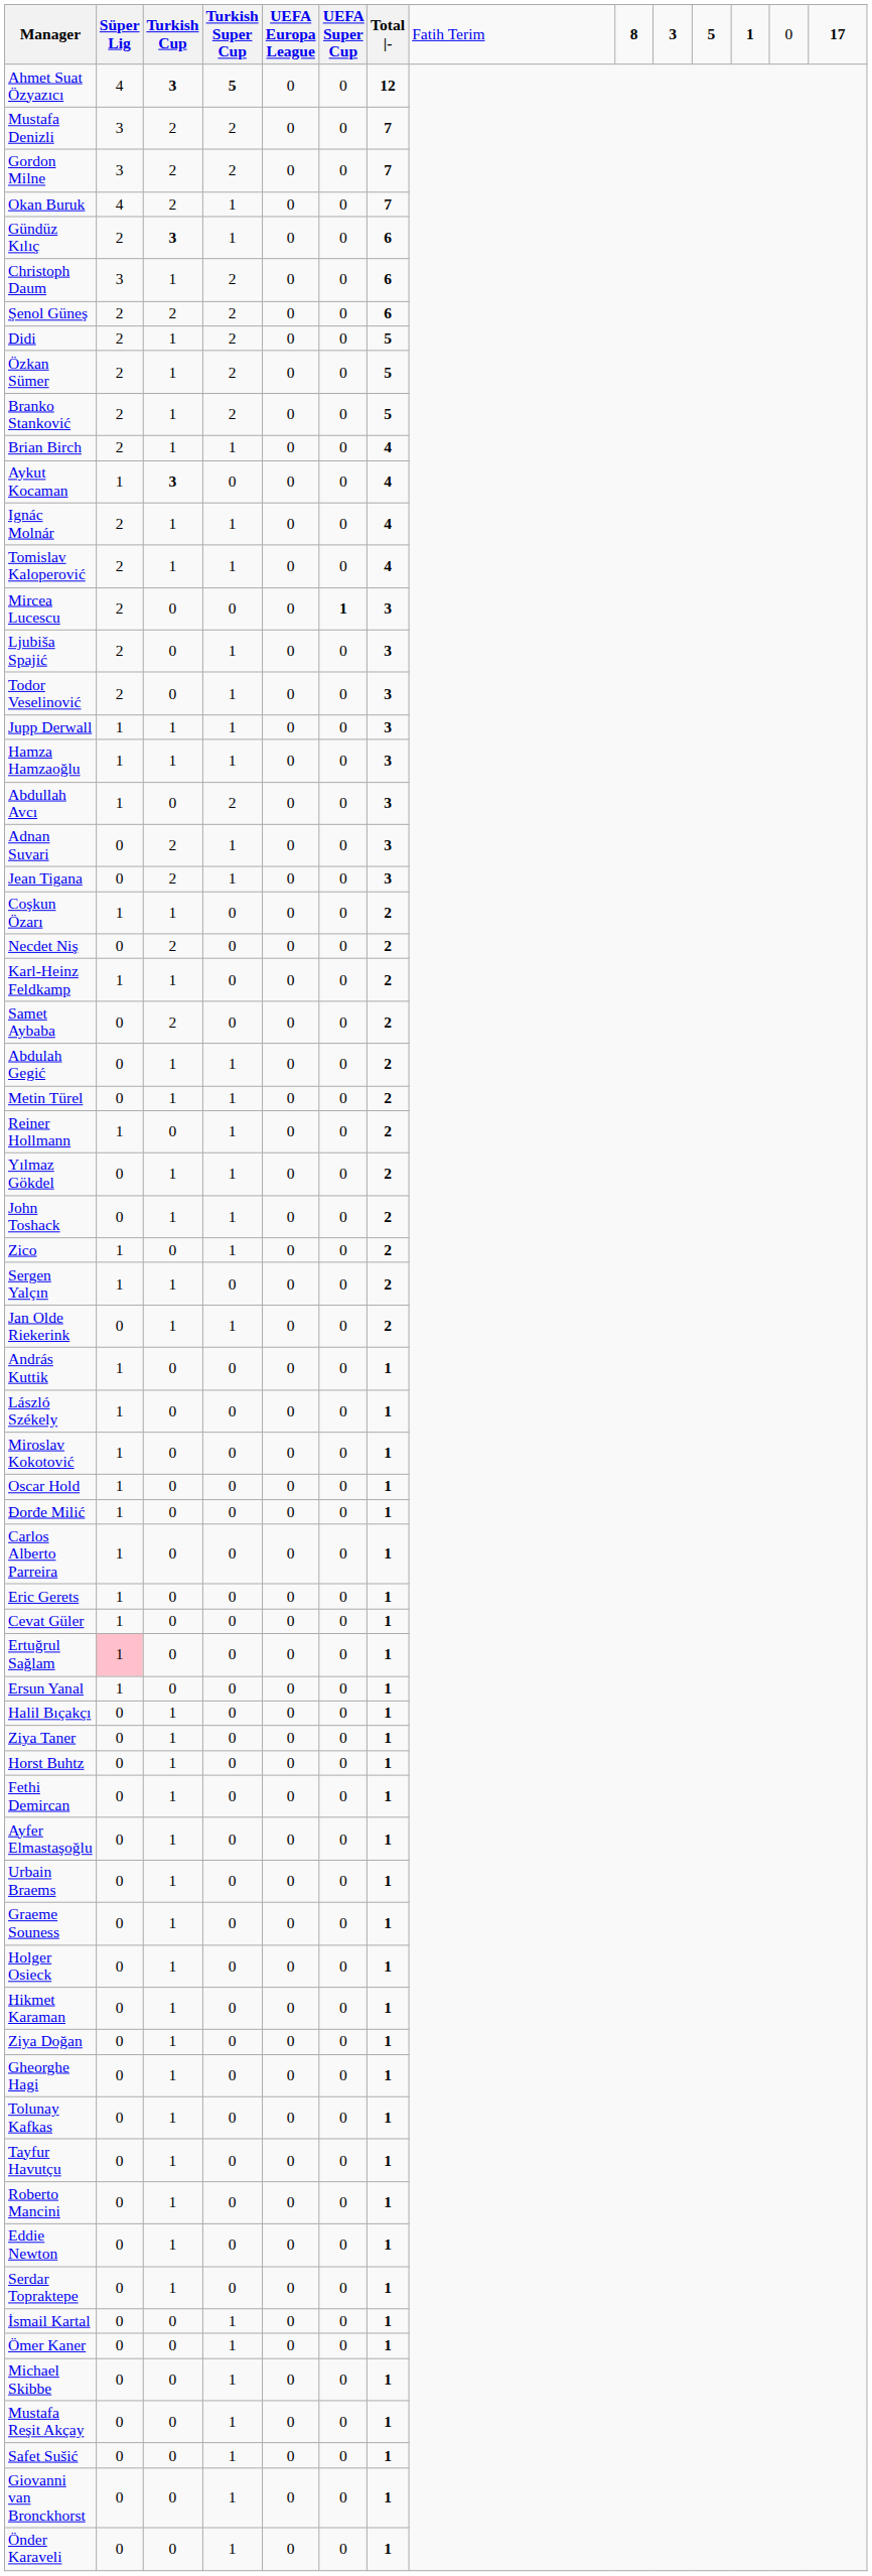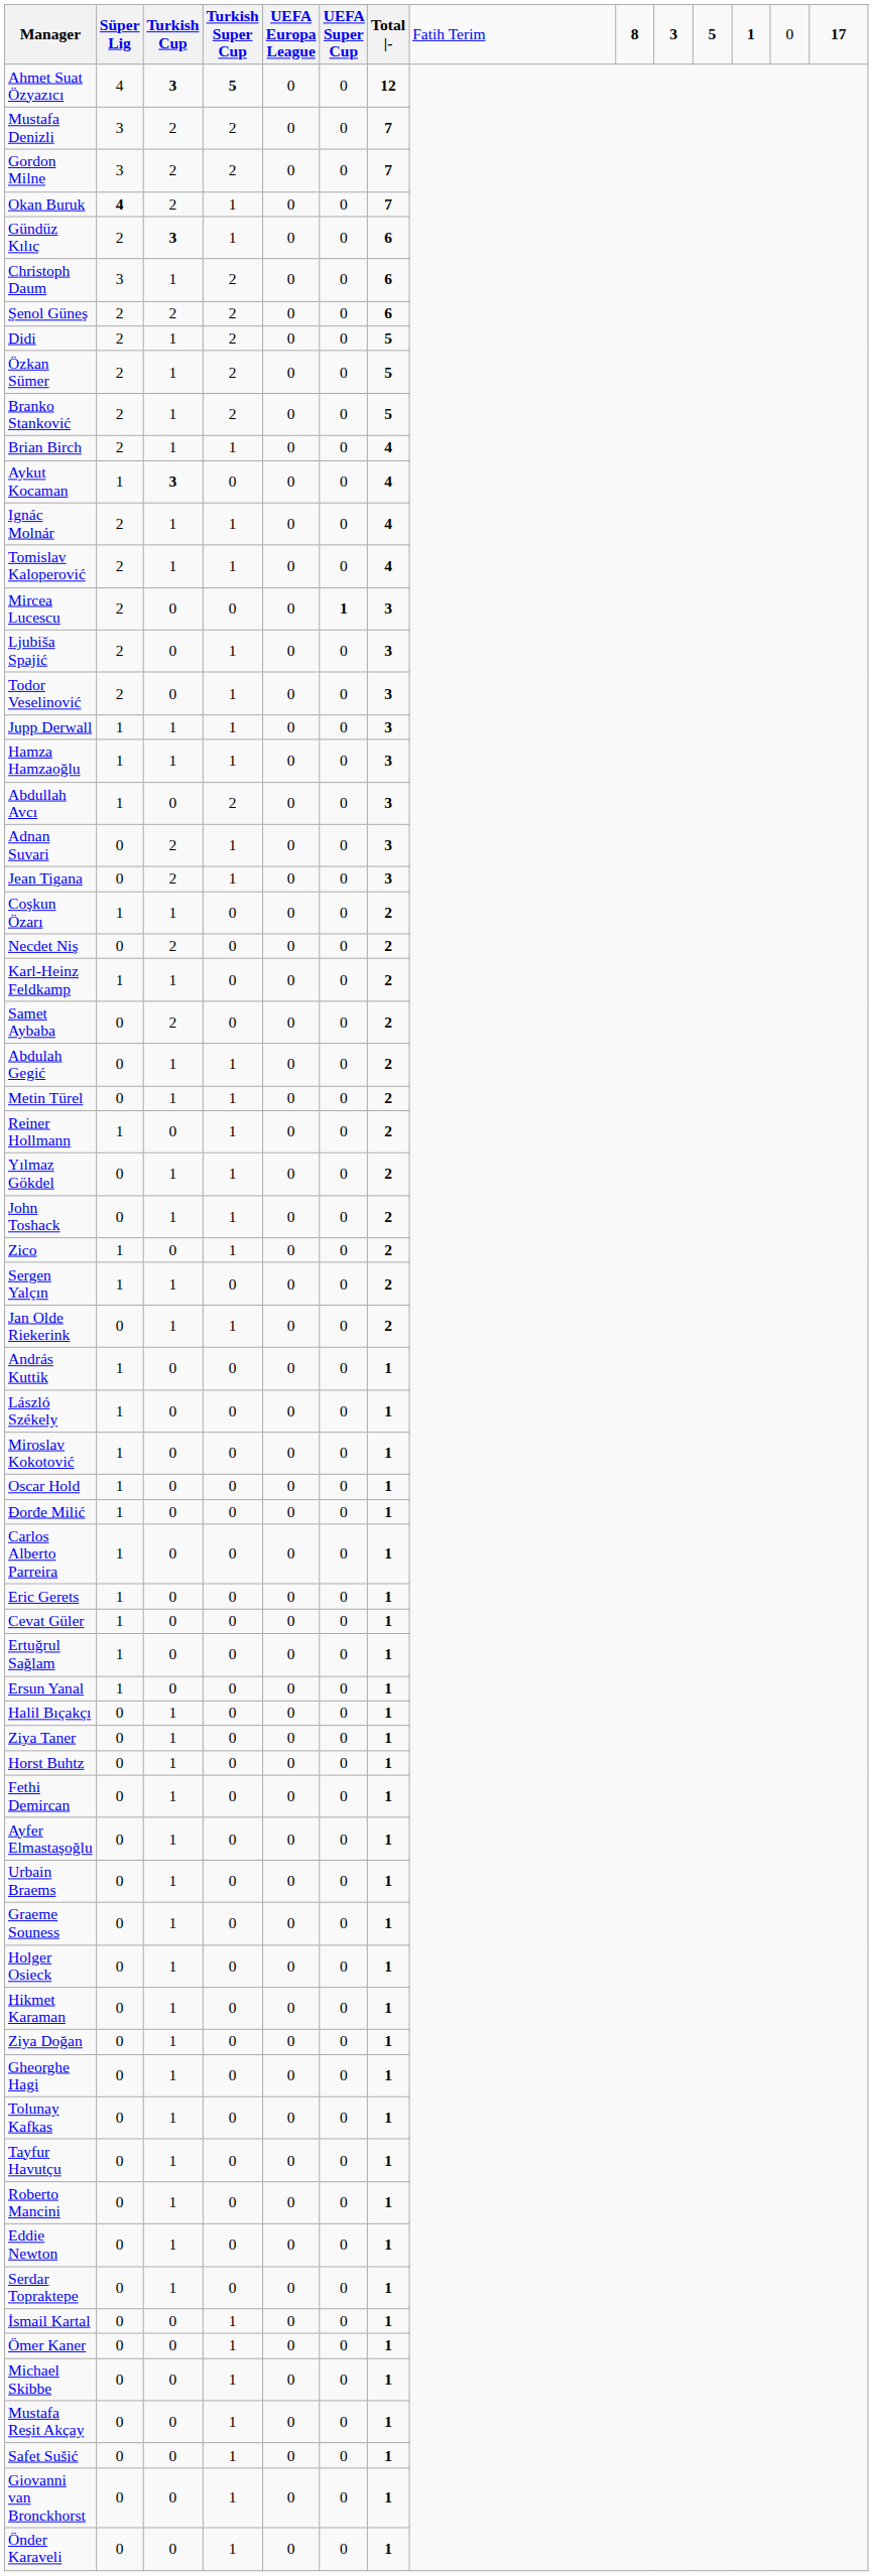Okan Buruk | column 2: normal -> bold
Ertuğrul Sağlam | column 2: pink background -> no background
